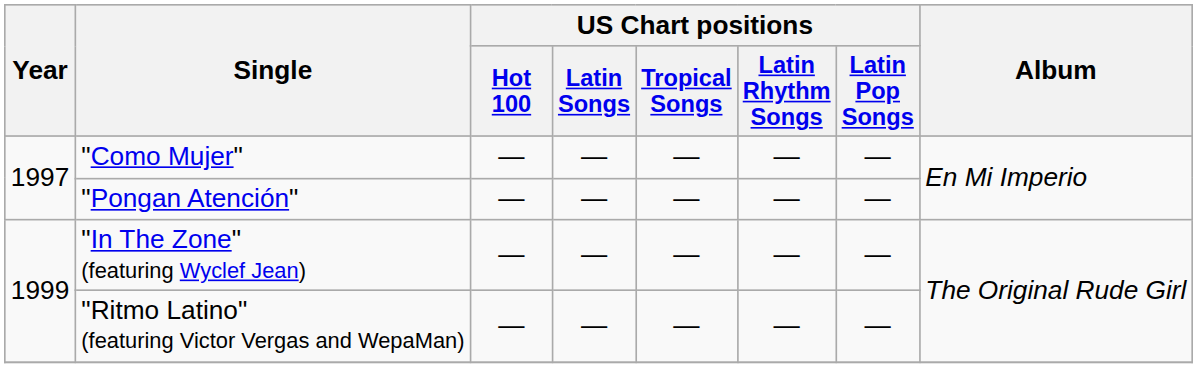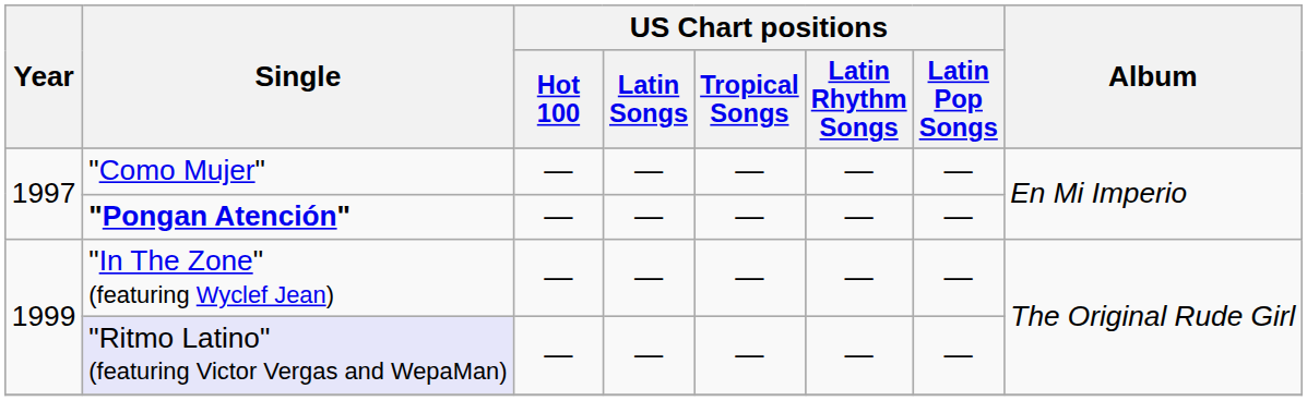"Pongan Atención" | Single: normal -> bold
"Ritmo Latino" (featuring Victor Vergas and WepaMan) | Single: no background -> lavender background
